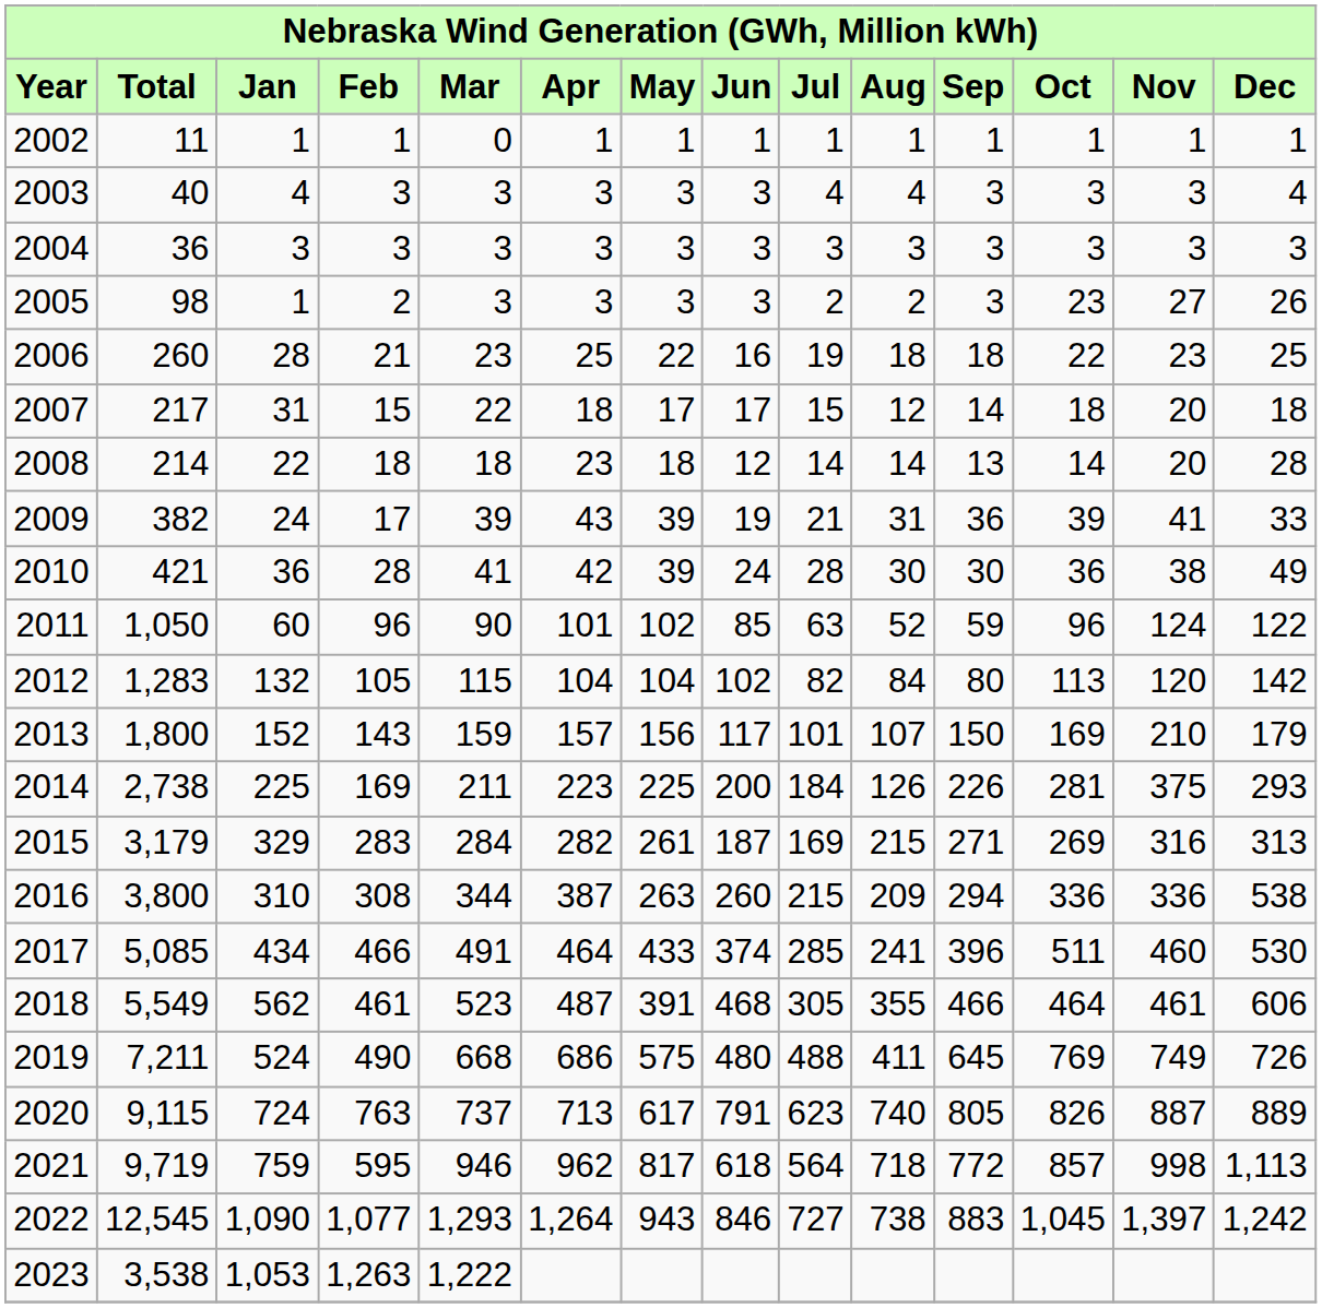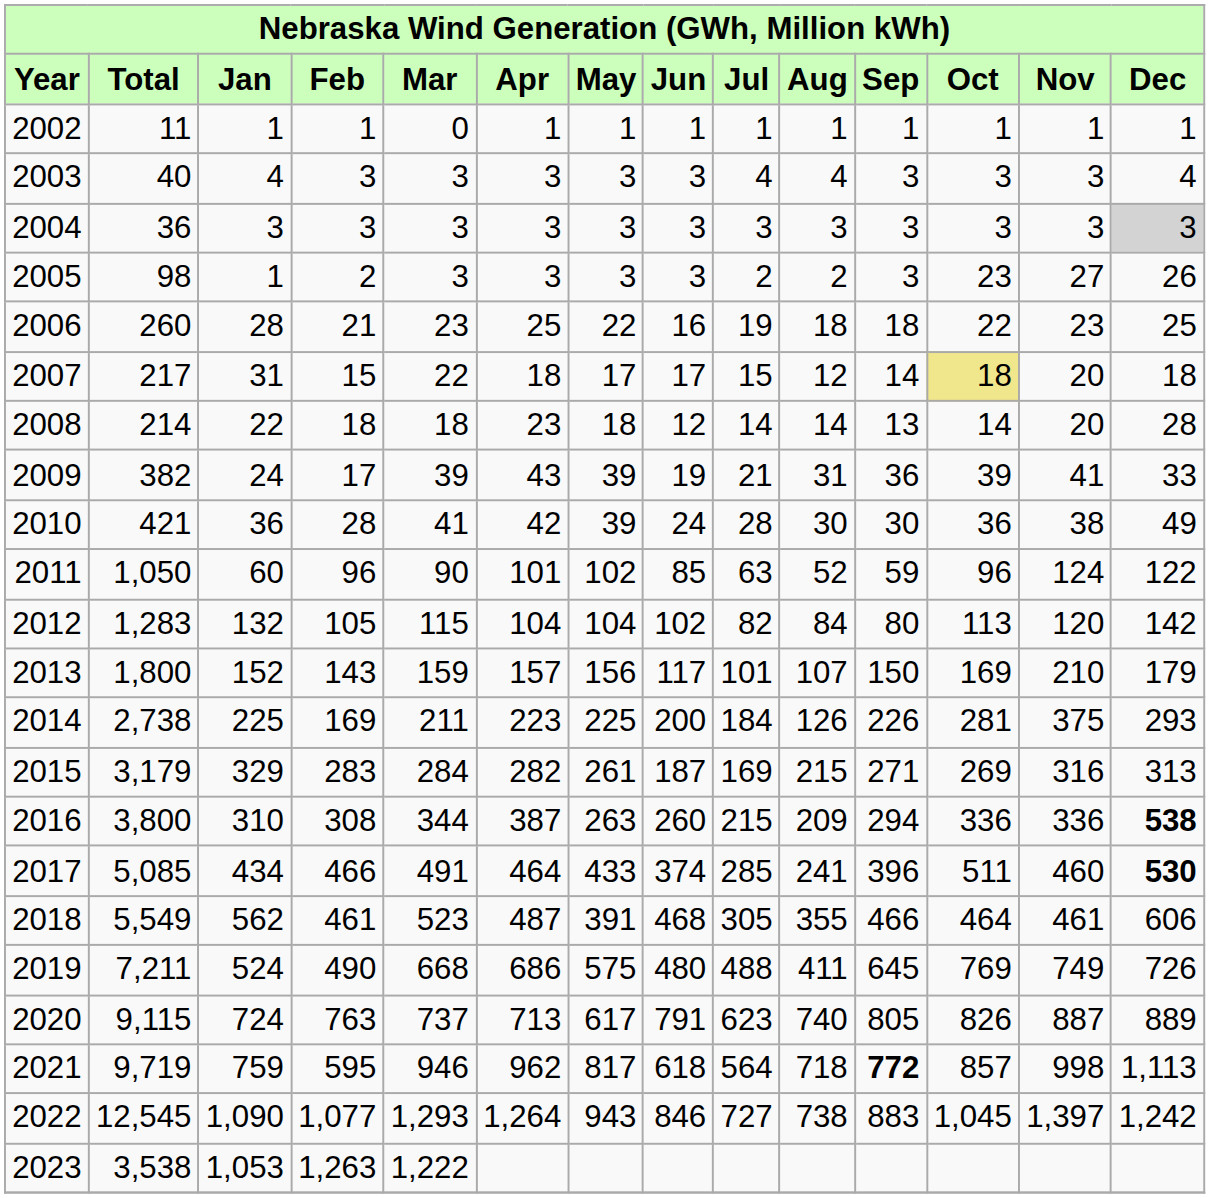2004 | Dec: no background -> lightgrey background
2007 | Oct: no background -> khaki background
2016 | Dec: normal -> bold
2017 | Dec: normal -> bold
2021 | Sep: normal -> bold
